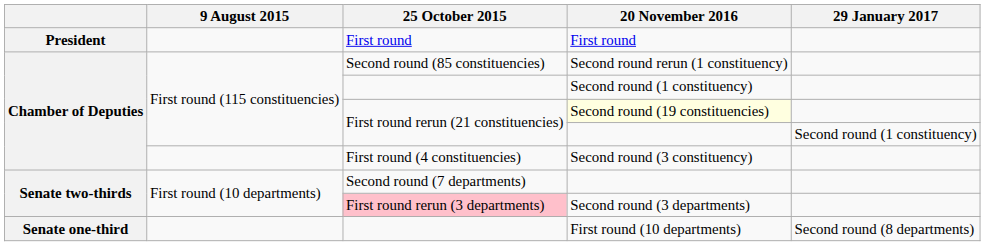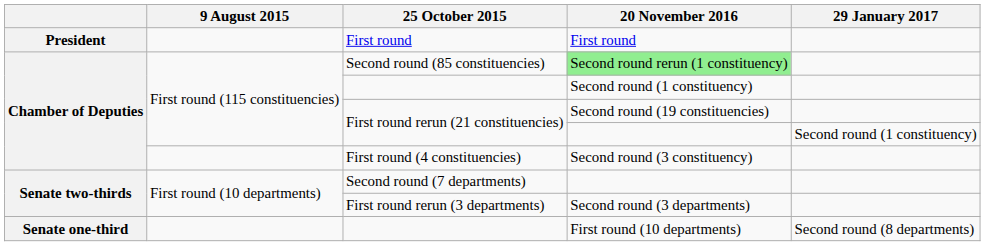Second round rerun (1 constituency) | 20 November 2016: no background -> lightgreen background
Second round (19 constituencies) | 20 November 2016: lightyellow background -> no background
Second round (3 departments) | 25 October 2015: pink background -> no background
